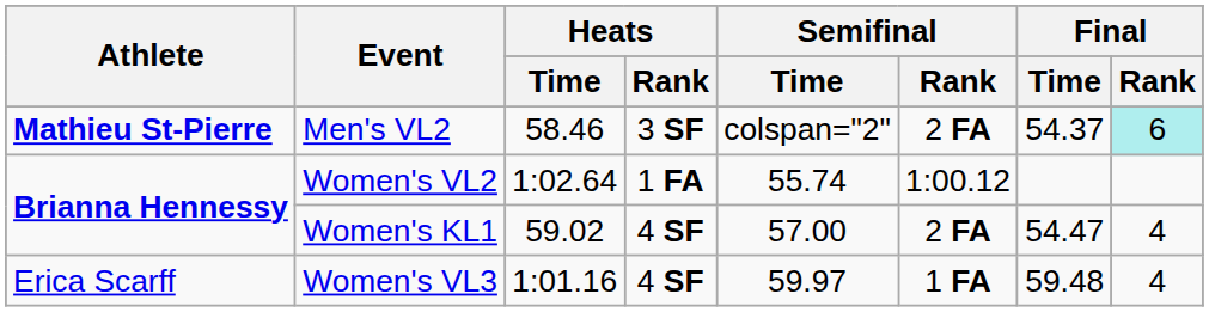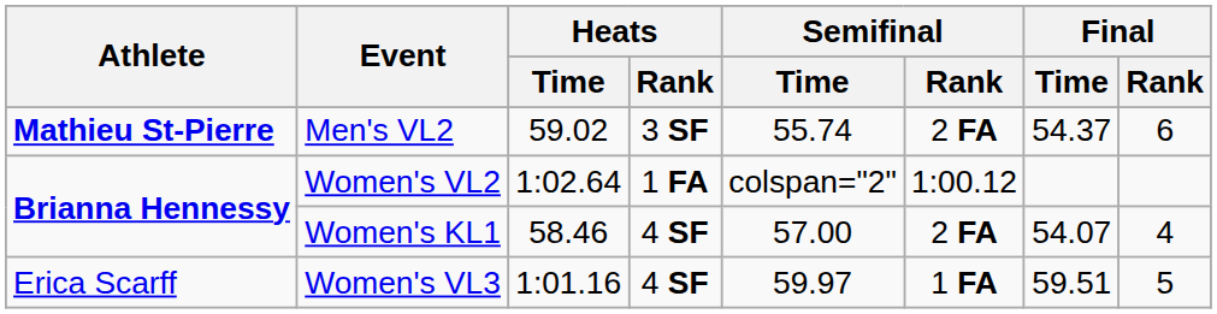Men's VL2 | Heats / Time: 58.46 -> 59.02
Men's VL2 | Semifinal / Time: colspan="2" -> 55.74
Men's VL2 | Final / Rank: paleturquoise background -> no background
Women's VL2 | Semifinal / Time: 55.74 -> colspan="2"
Women's KL1 | Heats / Time: 59.02 -> 58.46
Women's KL1 | Final / Time: 54.47 -> 54.07
Women's VL3 | Final / Time: 59.48 -> 59.51
Women's VL3 | Final / Rank: 4 -> 5
